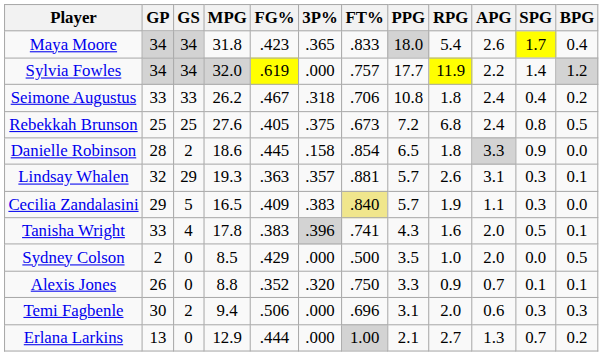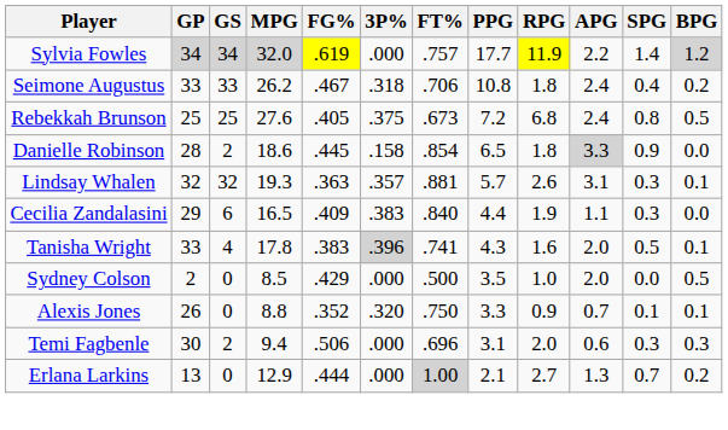- row: Maya Moore | 34 | 34 | 31.8 | .423 | .365 | .833 | 18.0 | 5.4 | 2.6 | 1.7 | 0.4
Lindsay Whalen | GS: 29 -> 32
Cecilia Zandalasini | GS: 5 -> 6
Cecilia Zandalasini | FT%: khaki background -> no background
Cecilia Zandalasini | PPG: 5.7 -> 4.4
